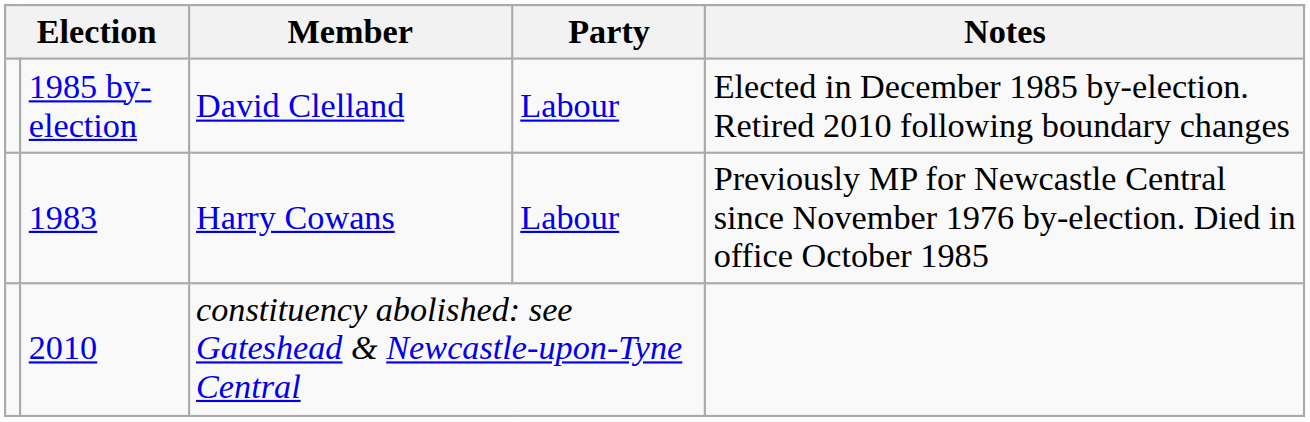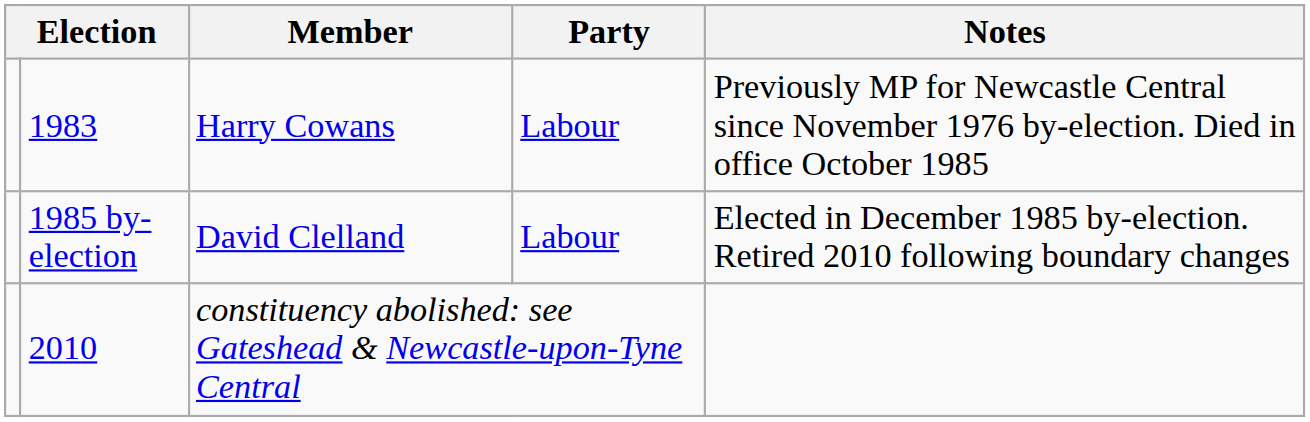rows swapped: Harry Cowans <-> David Clelland
